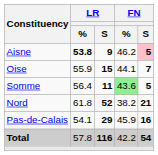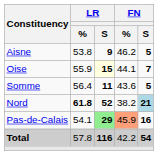Aisne | LR / %: bold -> normal
Aisne | FN / S: pink background -> no background
Oise | LR / S: no background -> lightyellow background
Somme | FN / %: lightgreen background -> no background
Nord | LR / %: normal -> bold
Nord | FN / S: no background -> lightblue background
Pas-de-Calais | LR / S: no background -> lightgreen background
Pas-de-Calais | FN / %: no background -> lightsalmon background
